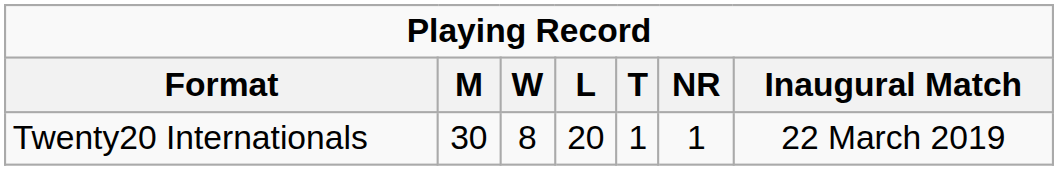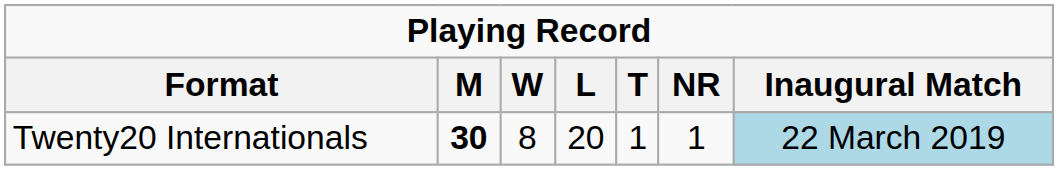Twenty20 Internationals | M: normal -> bold
Twenty20 Internationals | Inaugural Match: no background -> lightblue background
